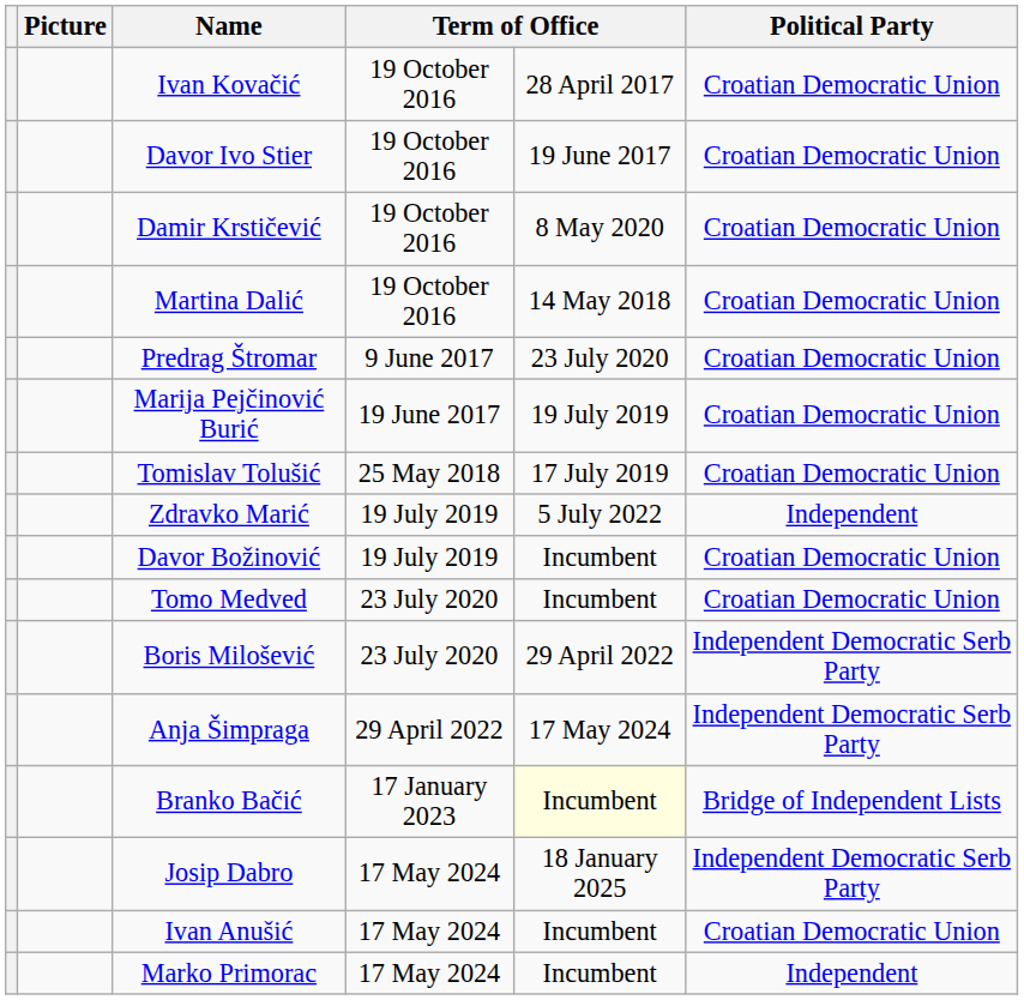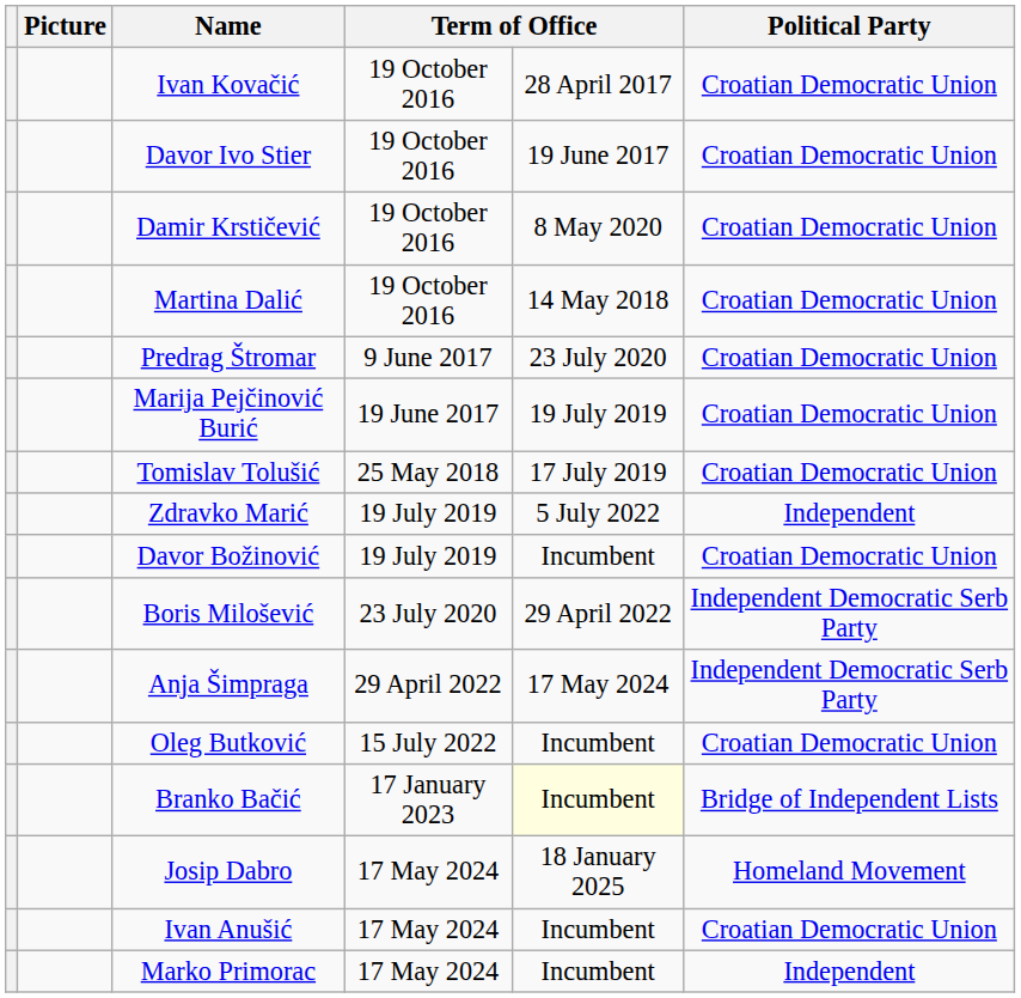- row: Tomo Medved | 23 July 2020 | Incumbent | Croatian Democratic Union
+ row: Oleg Butković | 15 July 2022 | Incumbent | Croatian Democratic Union
Josip Dabro | Political Party: Independent Democratic Serb Party -> Homeland Movement
